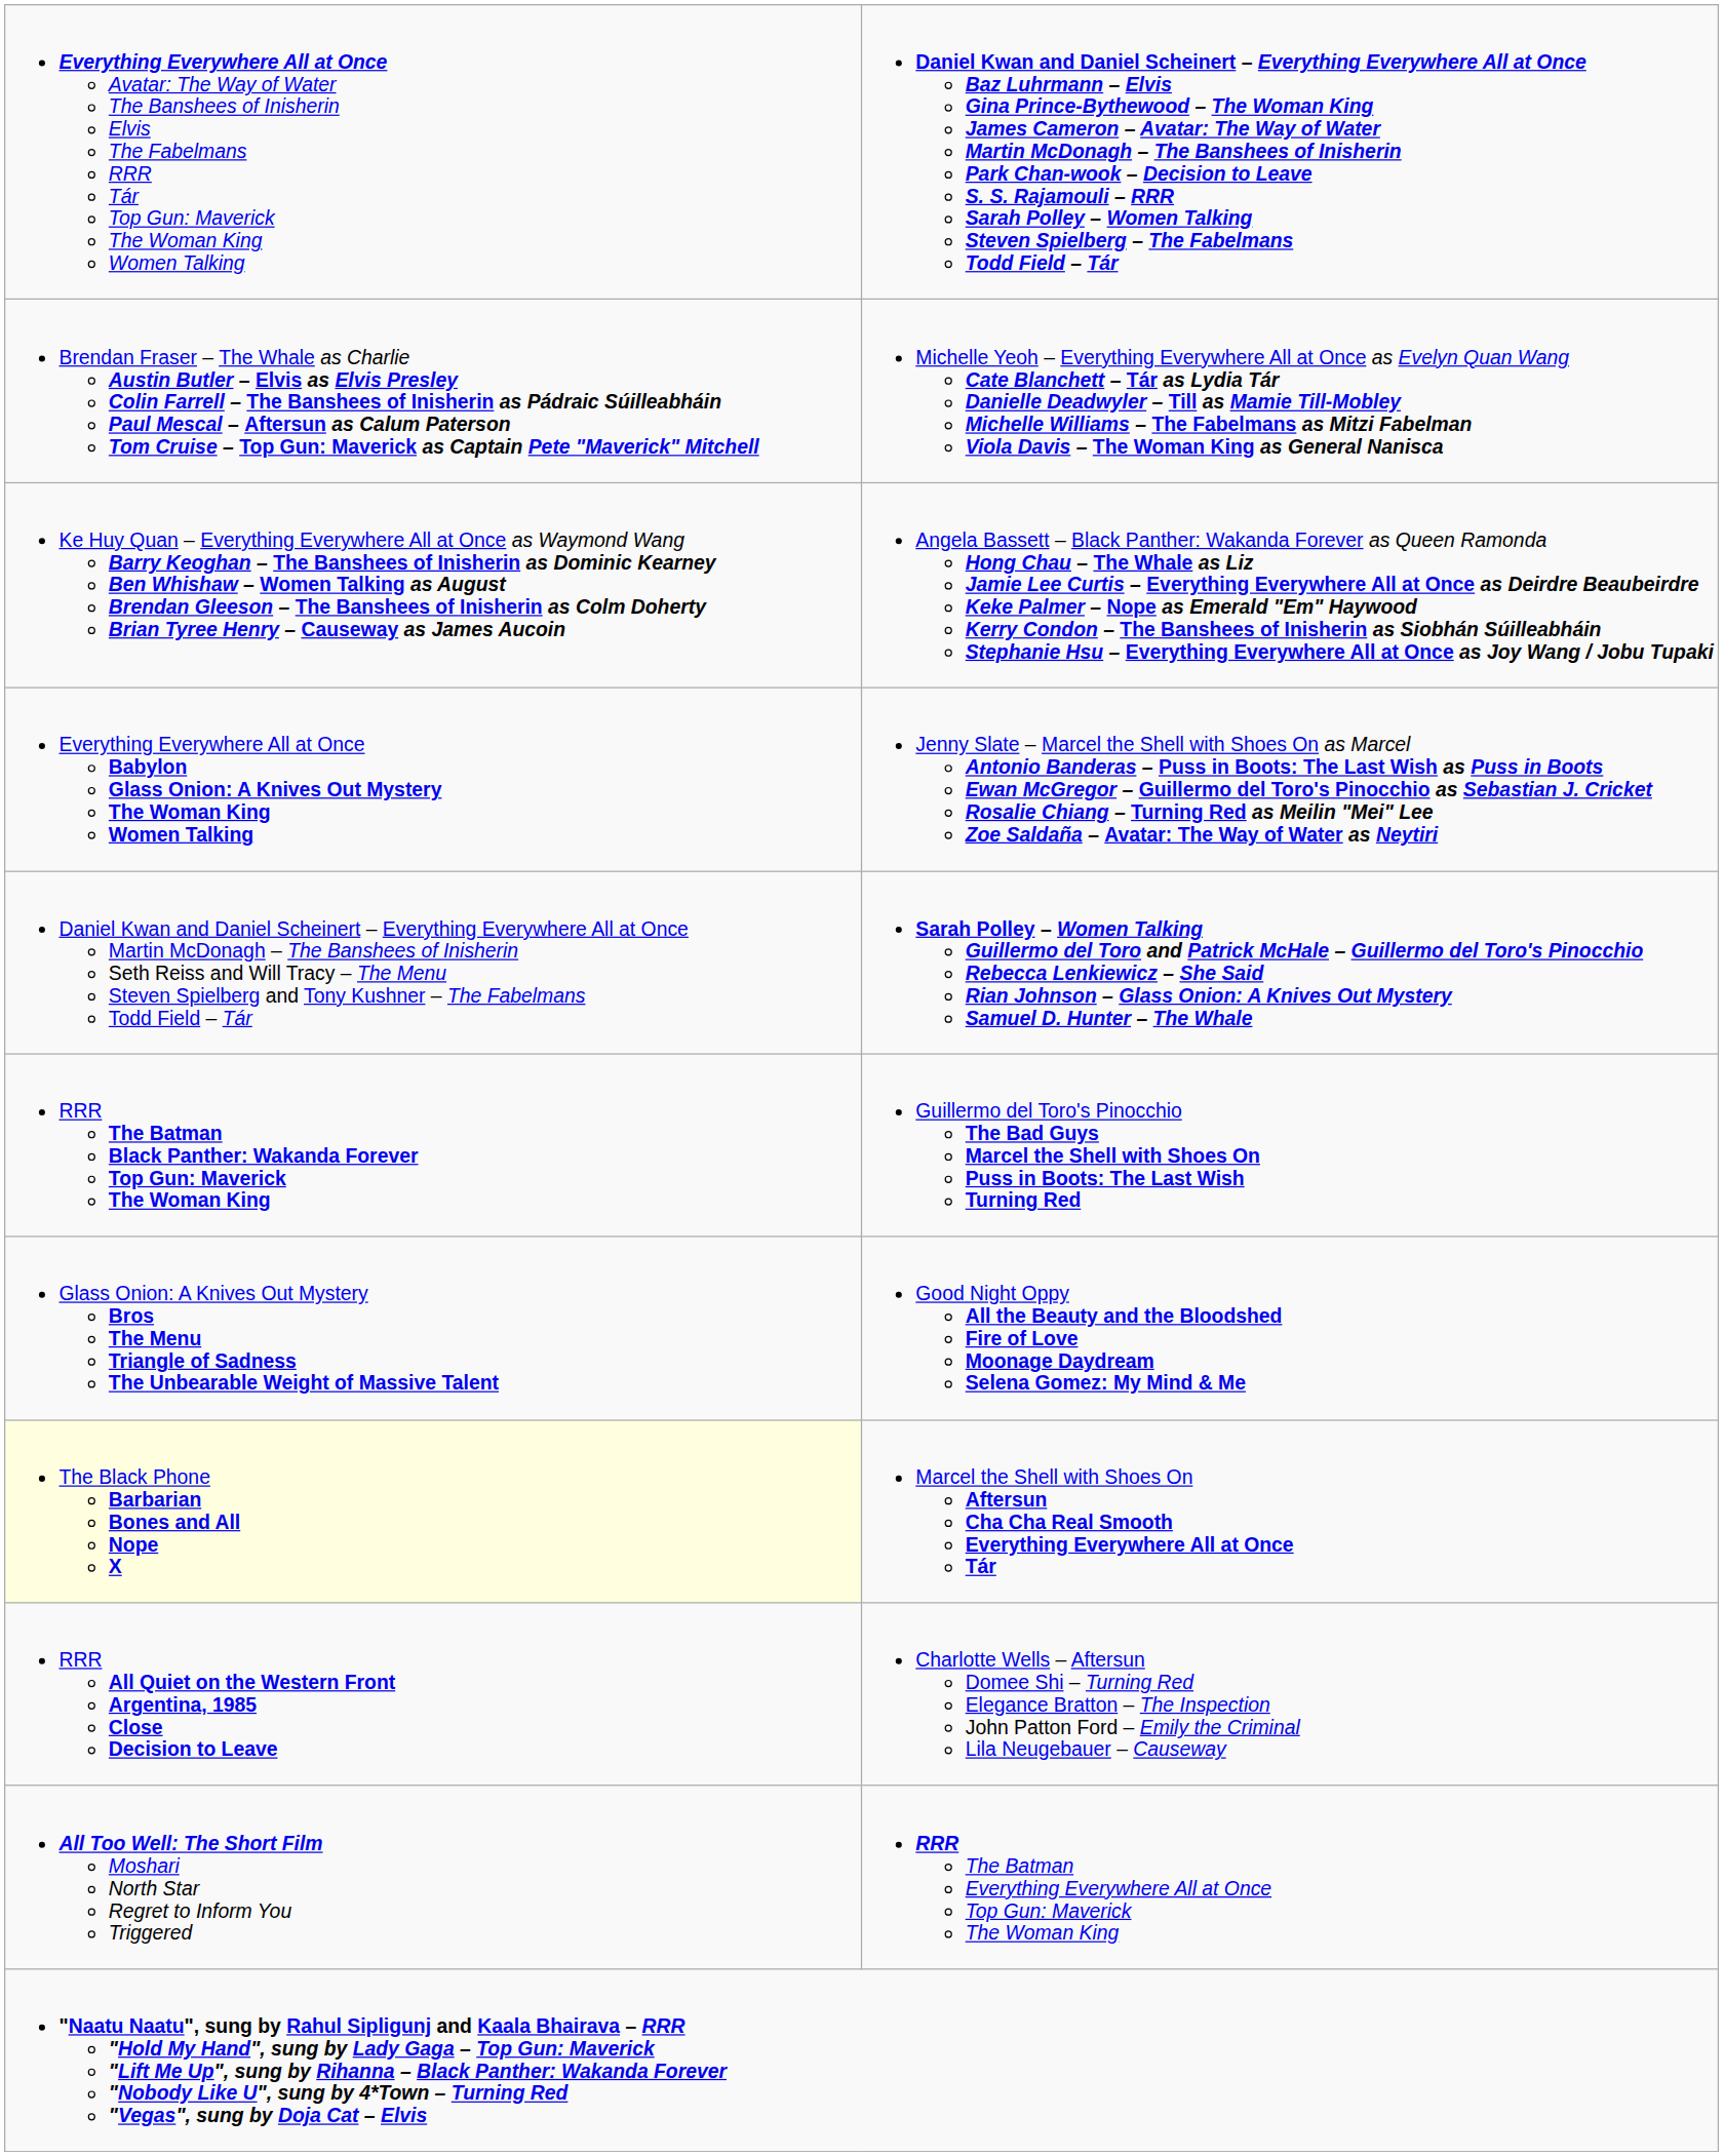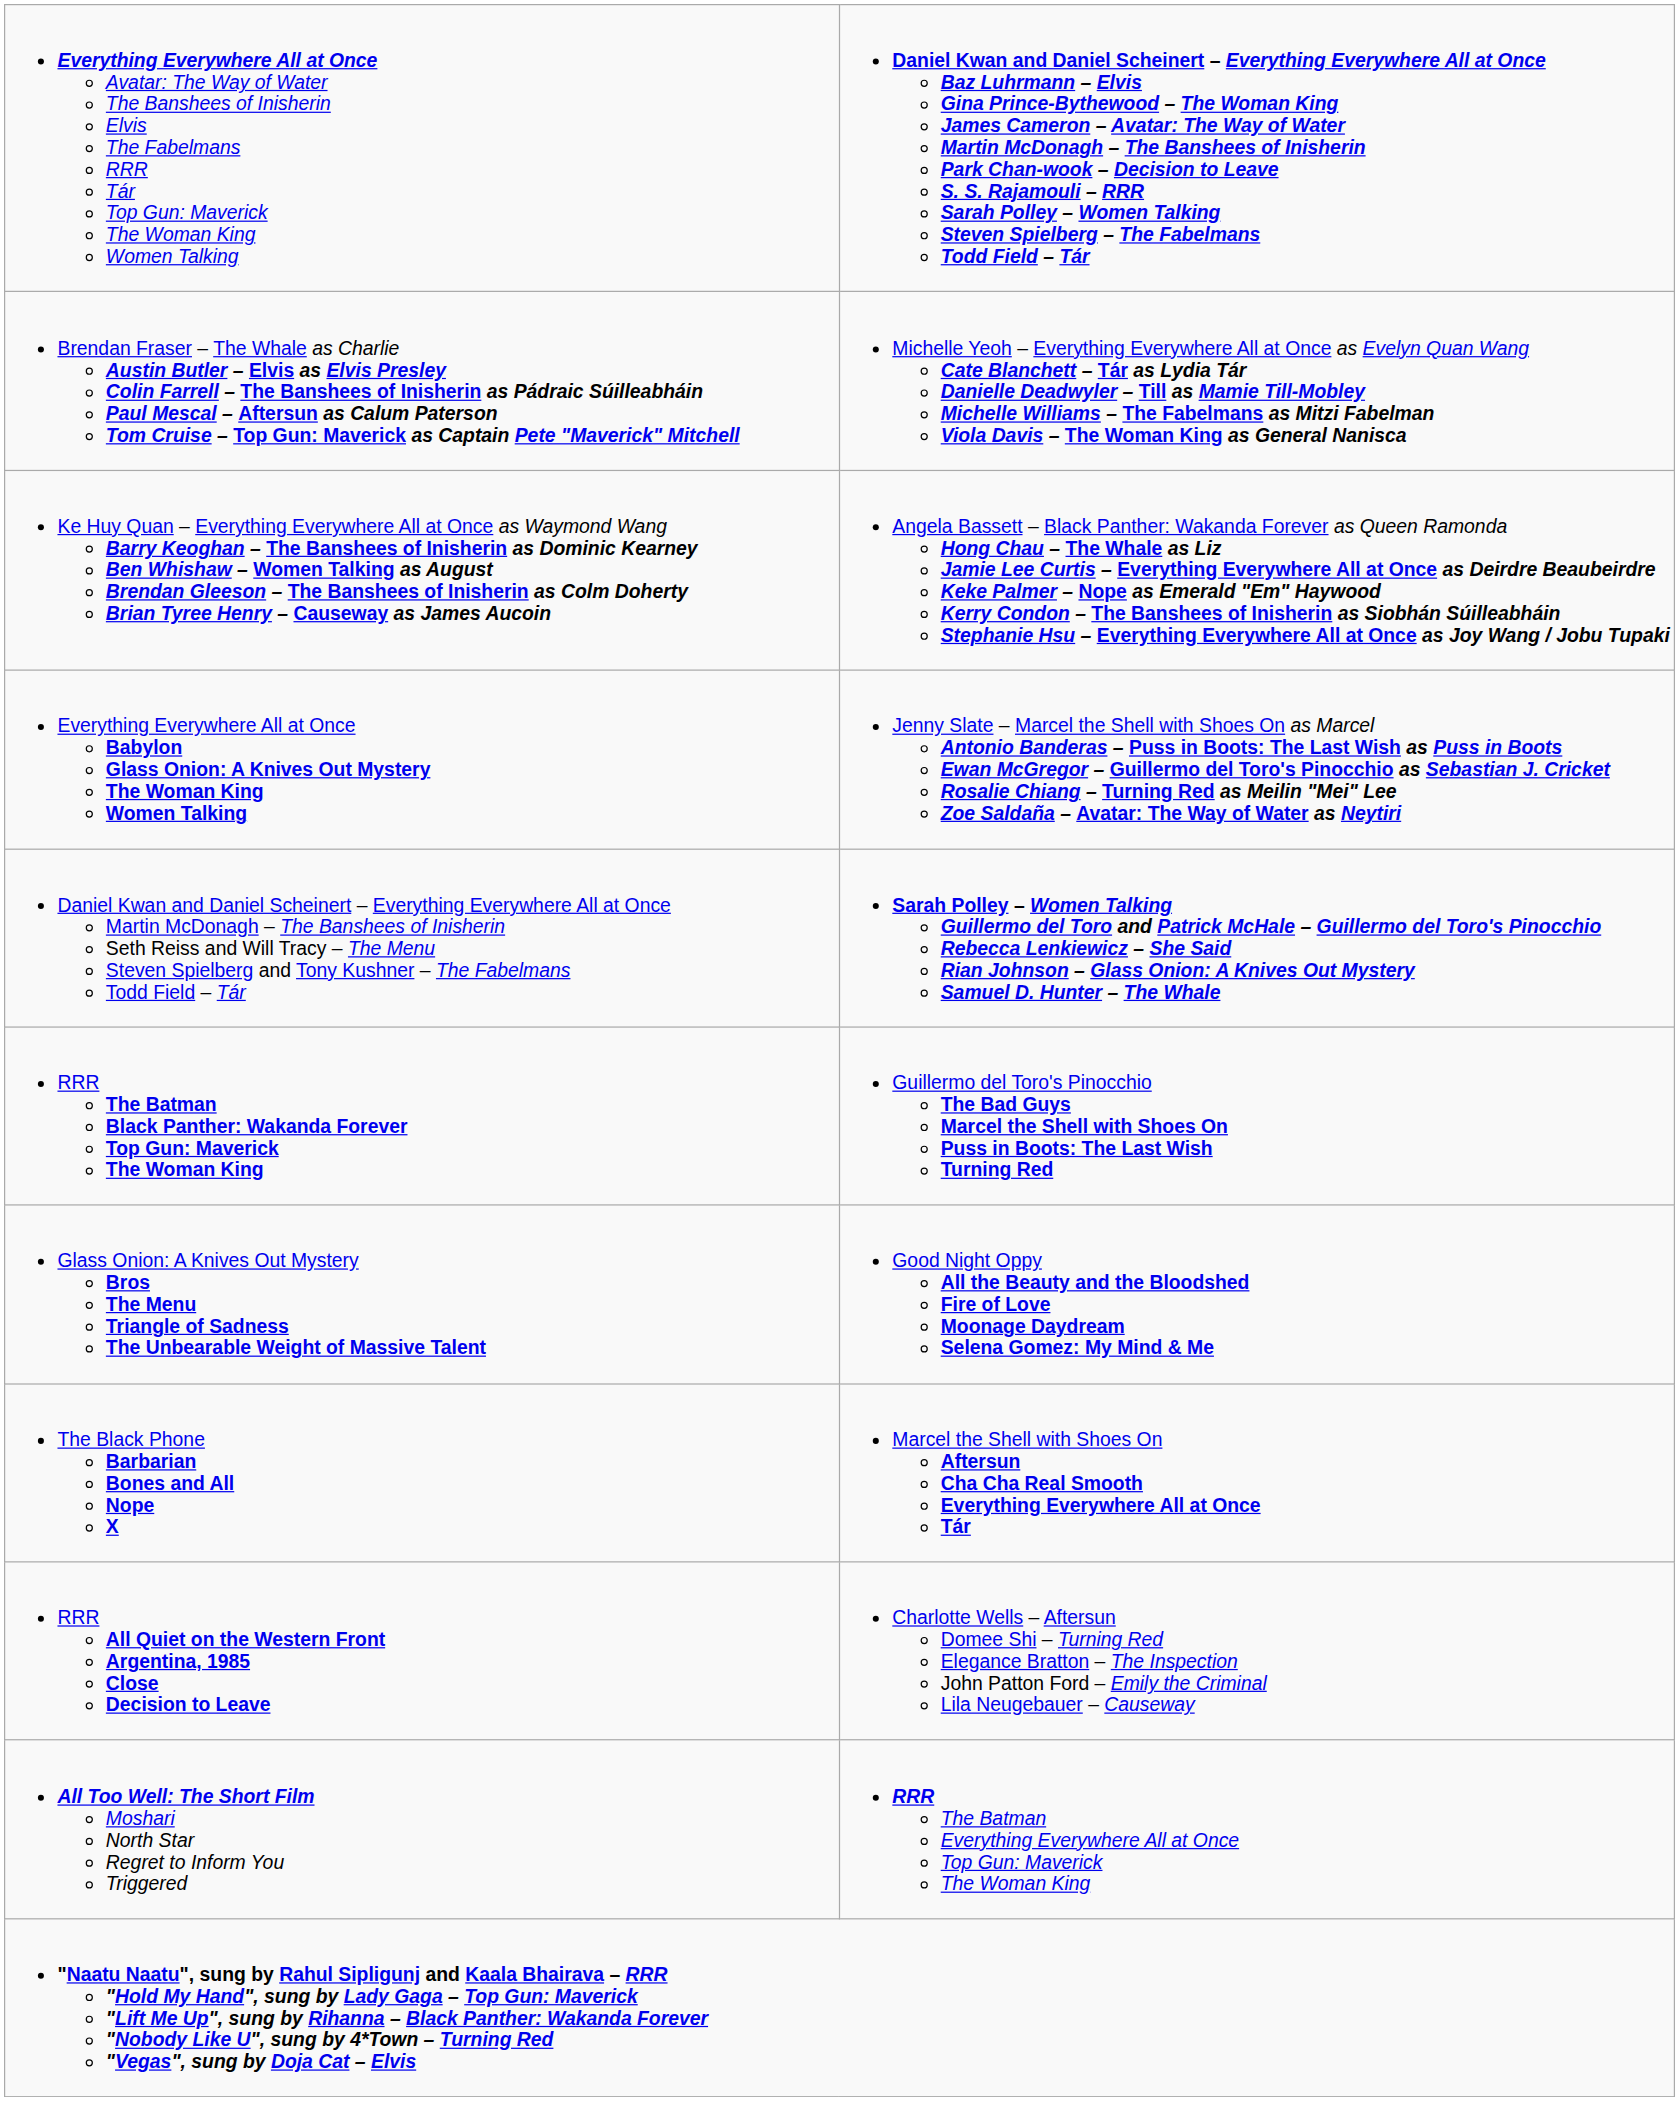row 8 | column 1: lightyellow background -> no background
